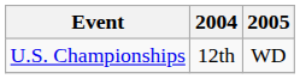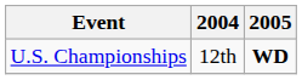U.S. Championships | 2005: normal -> bold
